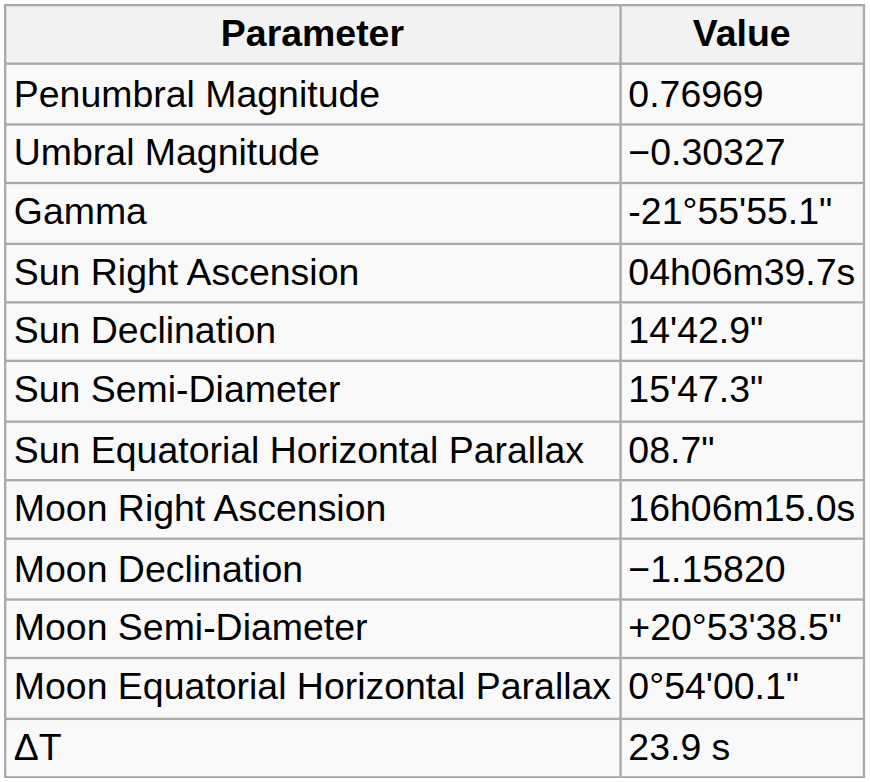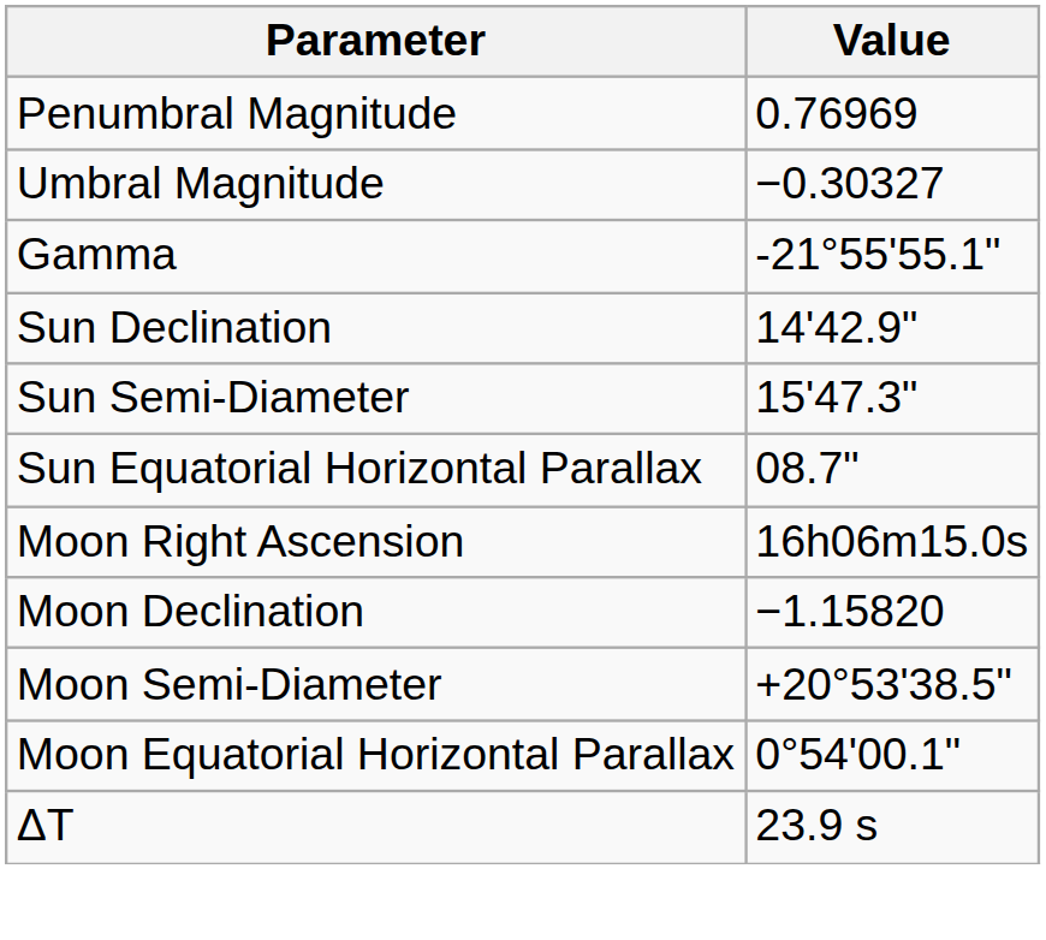- row: Sun Right Ascension | 04h06m39.7s
